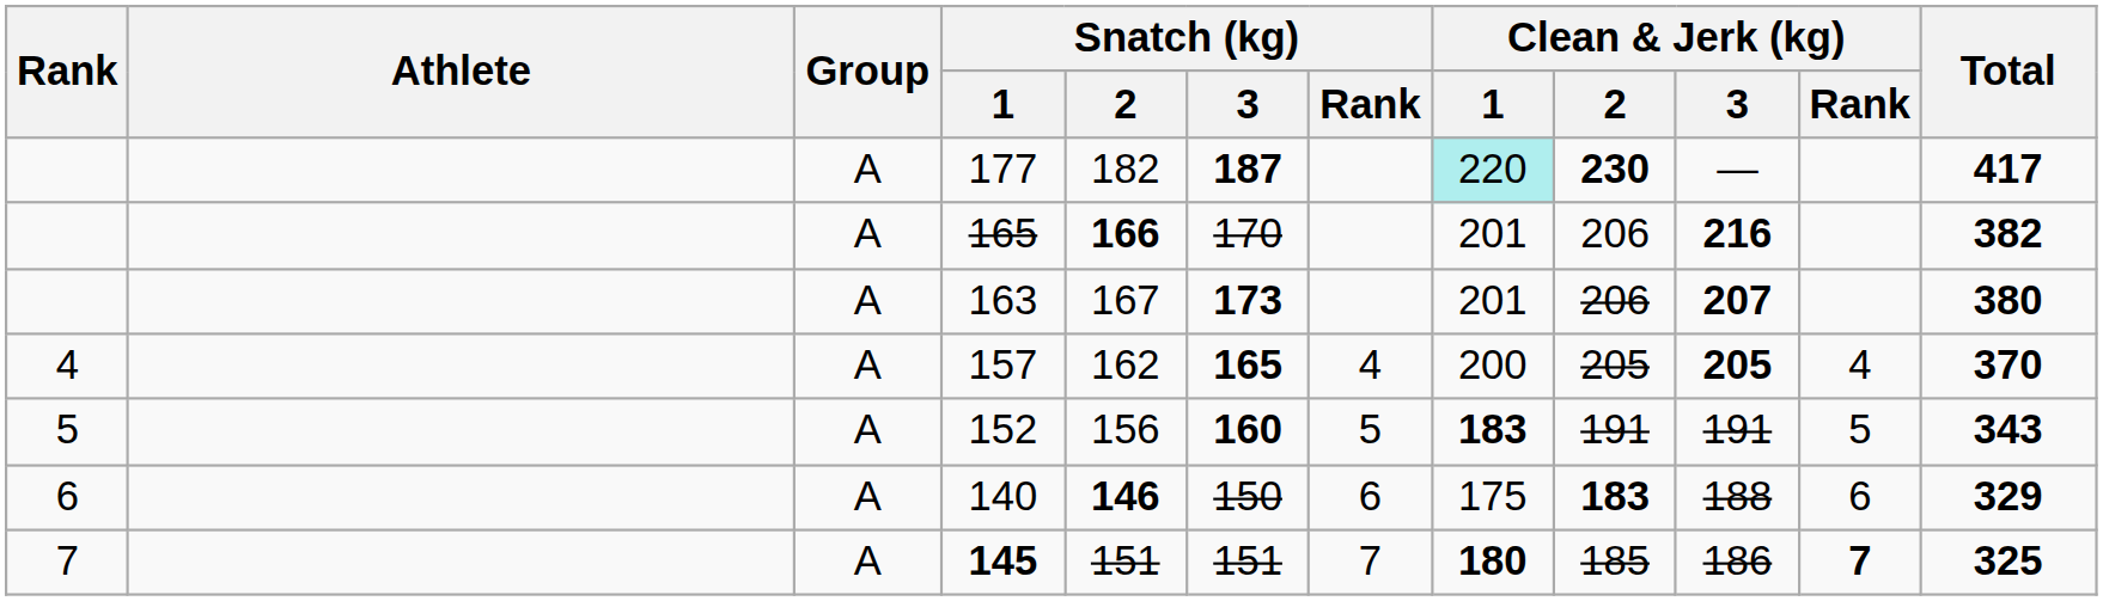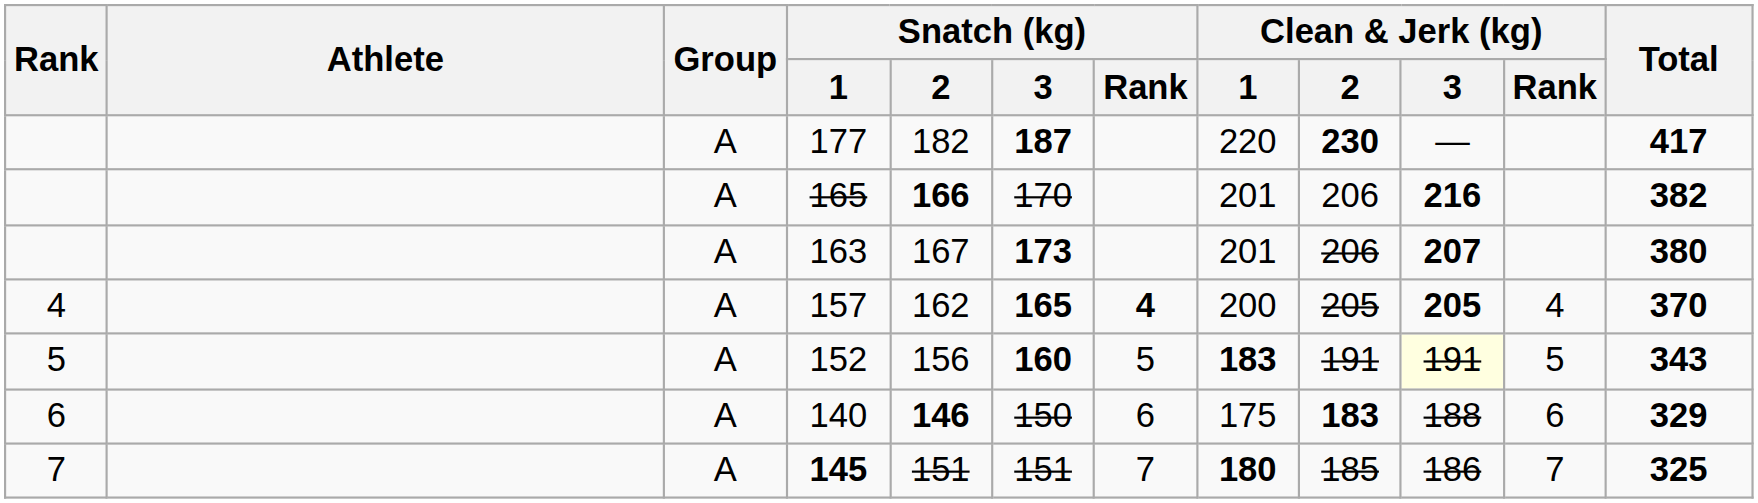177 | Clean & Jerk (kg) / 1: paleturquoise background -> no background
157 | Snatch (kg) / Rank: normal -> bold
152 | Clean & Jerk (kg) / 3: no background -> lightyellow background
145 | Clean & Jerk (kg) / Rank: bold -> normal
